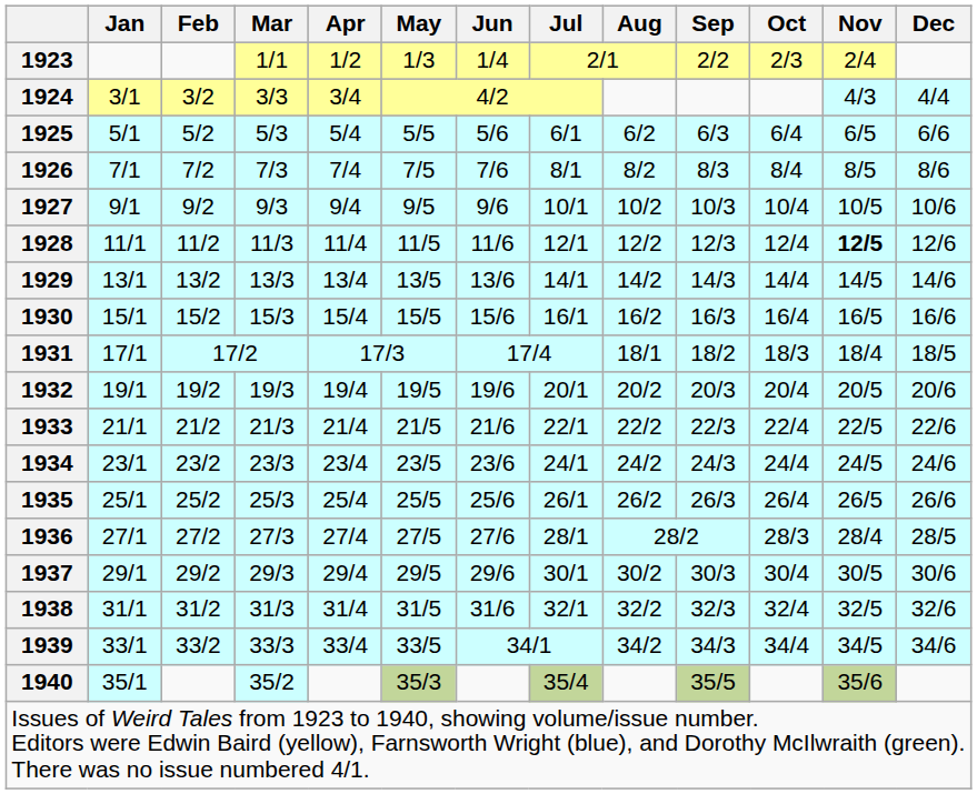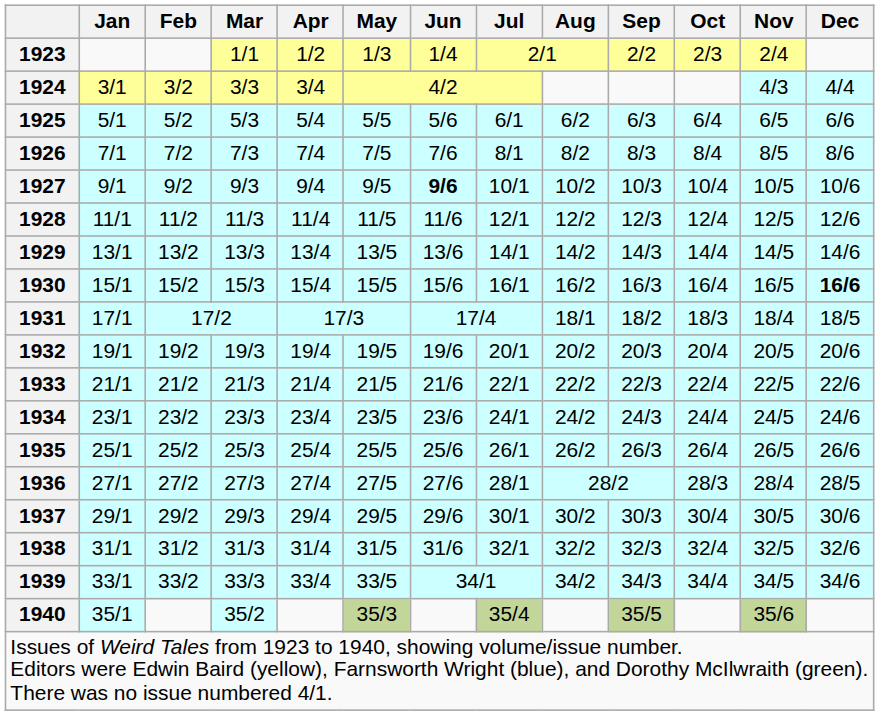1927 | Jun: normal -> bold
1928 | Nov: bold -> normal
1930 | Dec: normal -> bold
